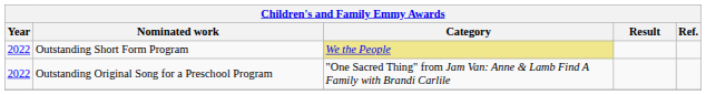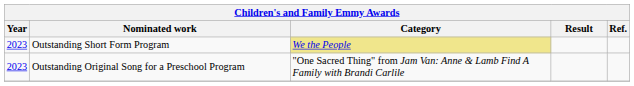Outstanding Short Form Program | Year: 2022 -> 2023
Outstanding Original Song for a Preschool Program | Year: 2022 -> 2023
